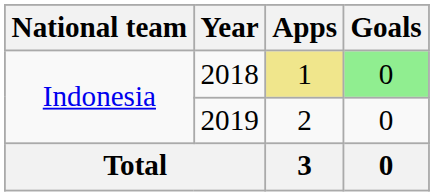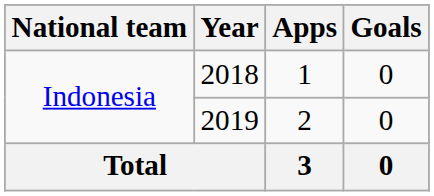2018 | Apps: khaki background -> no background
2018 | Goals: lightgreen background -> no background
